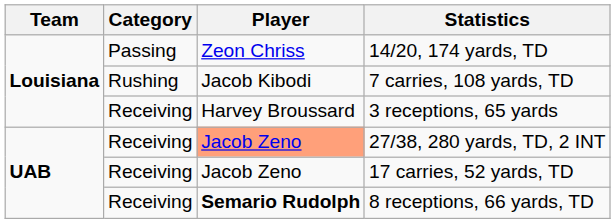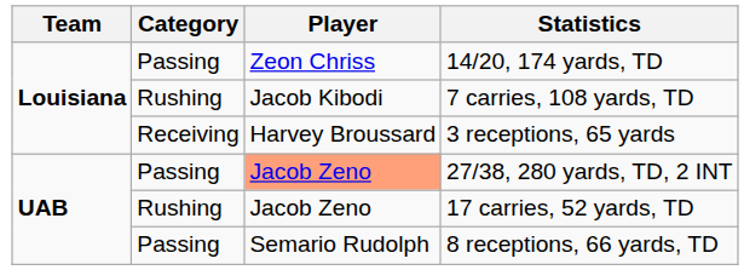27/38, 280 yards, TD, 2 INT | Category: Receiving -> Passing
17 carries, 52 yards, TD | Category: Receiving -> Rushing
8 receptions, 66 yards, TD | Category: Receiving -> Passing
8 receptions, 66 yards, TD | Player: bold -> normal
